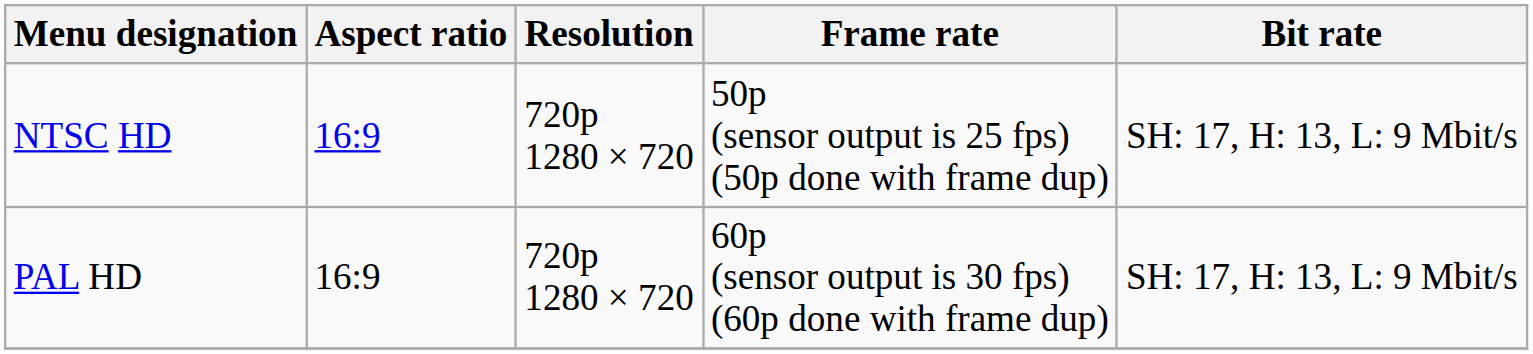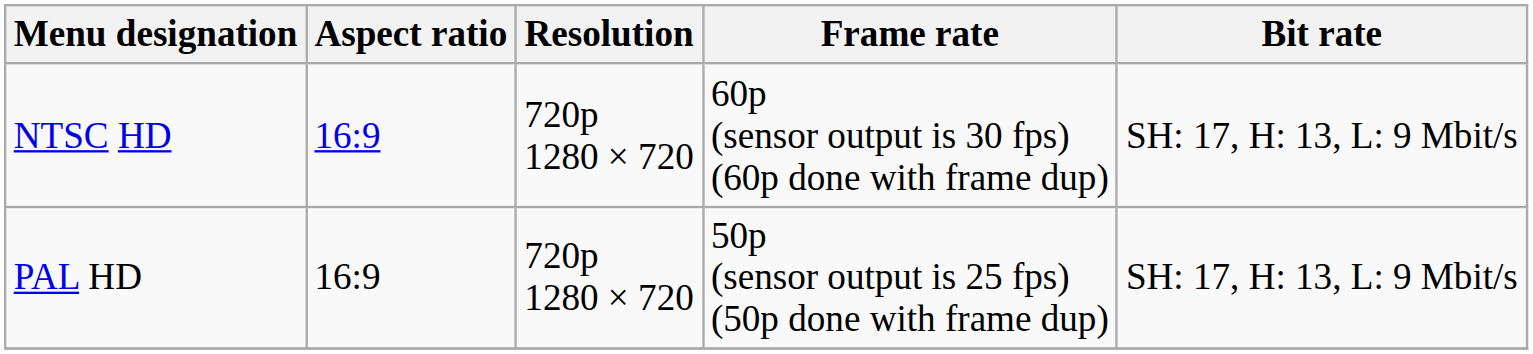NTSC HD | Frame rate: 50p (sensor output is 25 fps) (50p done with frame dup) -> 60p (sensor output is 30 fps) (60p done with frame dup)
PAL HD | Frame rate: 60p (sensor output is 30 fps) (60p done with frame dup) -> 50p (sensor output is 25 fps) (50p done with frame dup)
